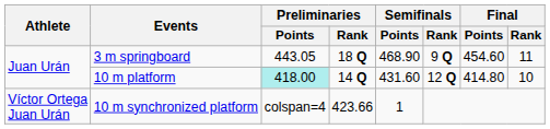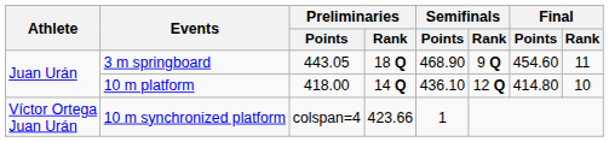10 m platform | Preliminaries / Points: paleturquoise background -> no background
10 m platform | Semifinals / Points: 431.60 -> 436.10
